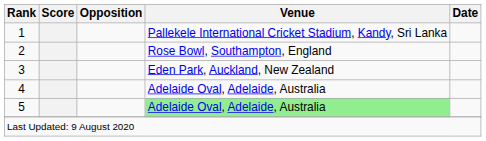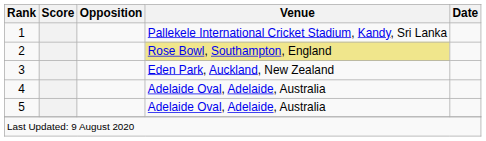2 | Venue: no background -> khaki background
5 | Venue: lightgreen background -> no background
